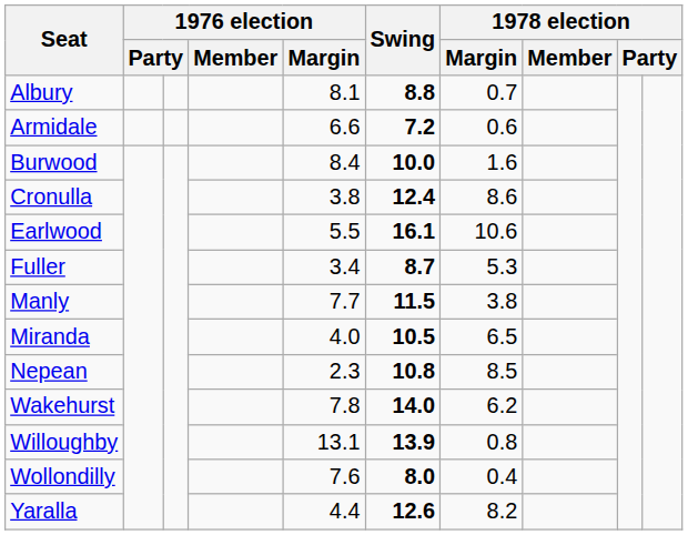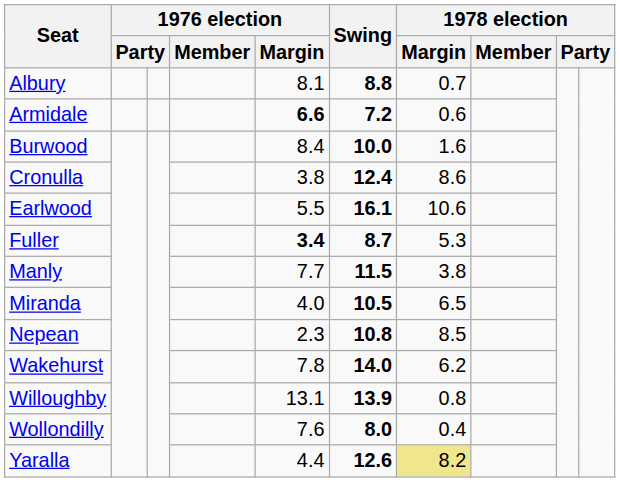Armidale | 1976 election / Margin: normal -> bold
Fuller | 1976 election / Margin: normal -> bold
Yaralla | 1978 election / Margin: no background -> khaki background
